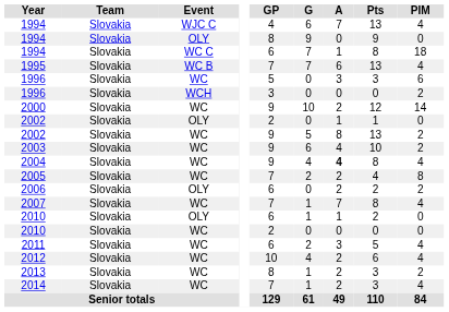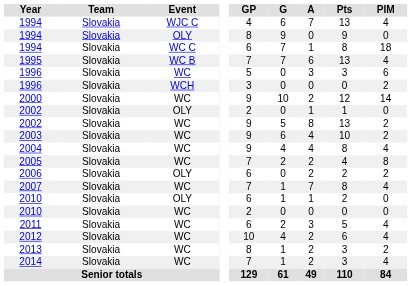2004 | A: bold -> normal
